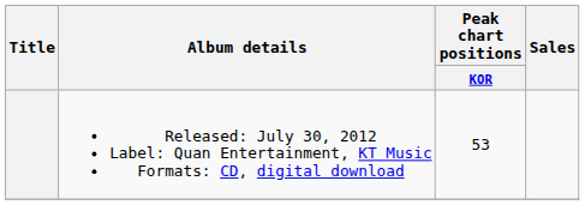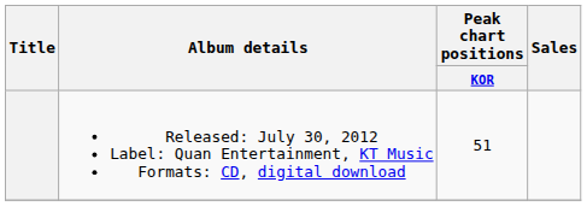row 3 | Peak chart positions / KOR: 53 -> 51
